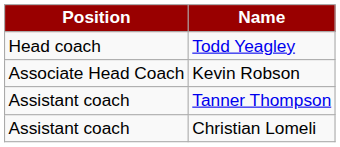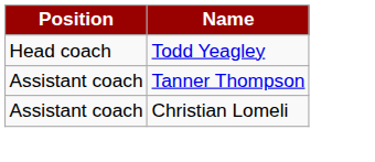- row: Associate Head Coach | Kevin Robson
